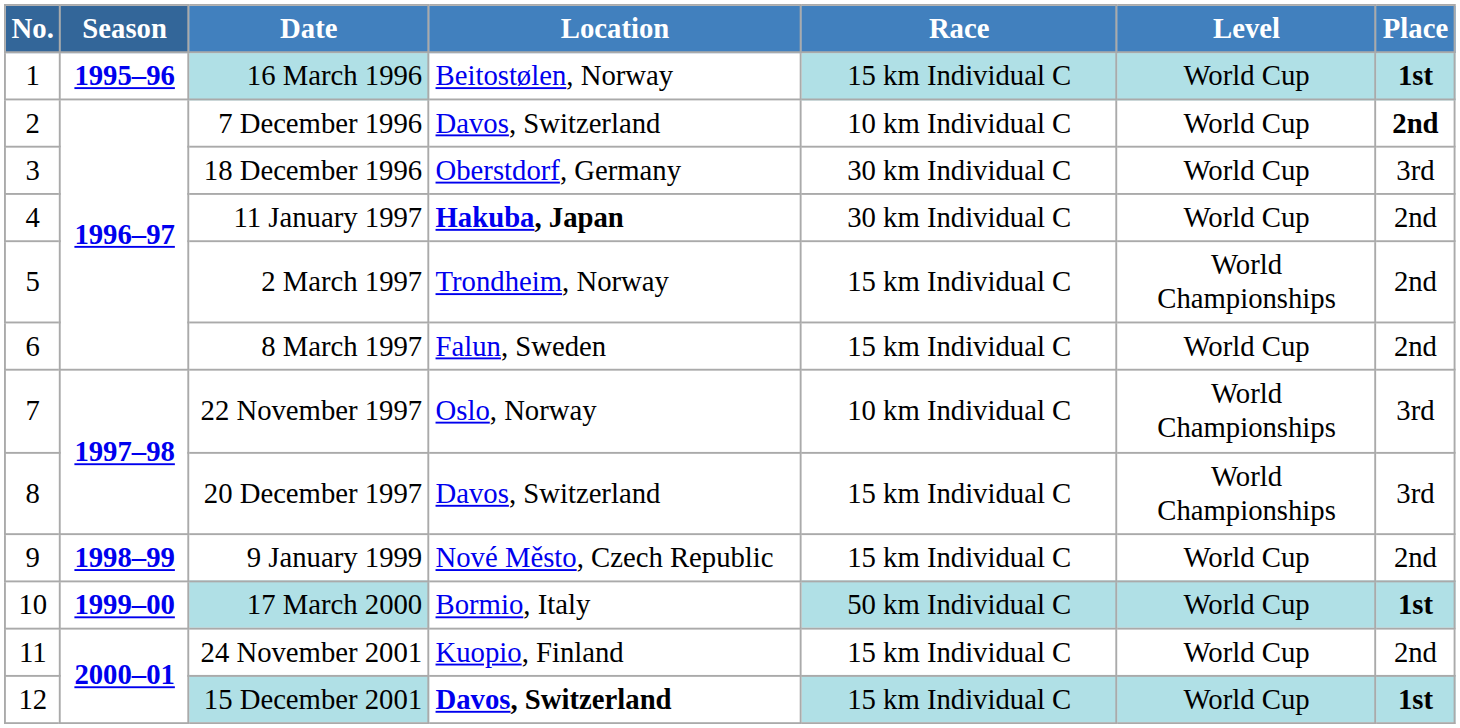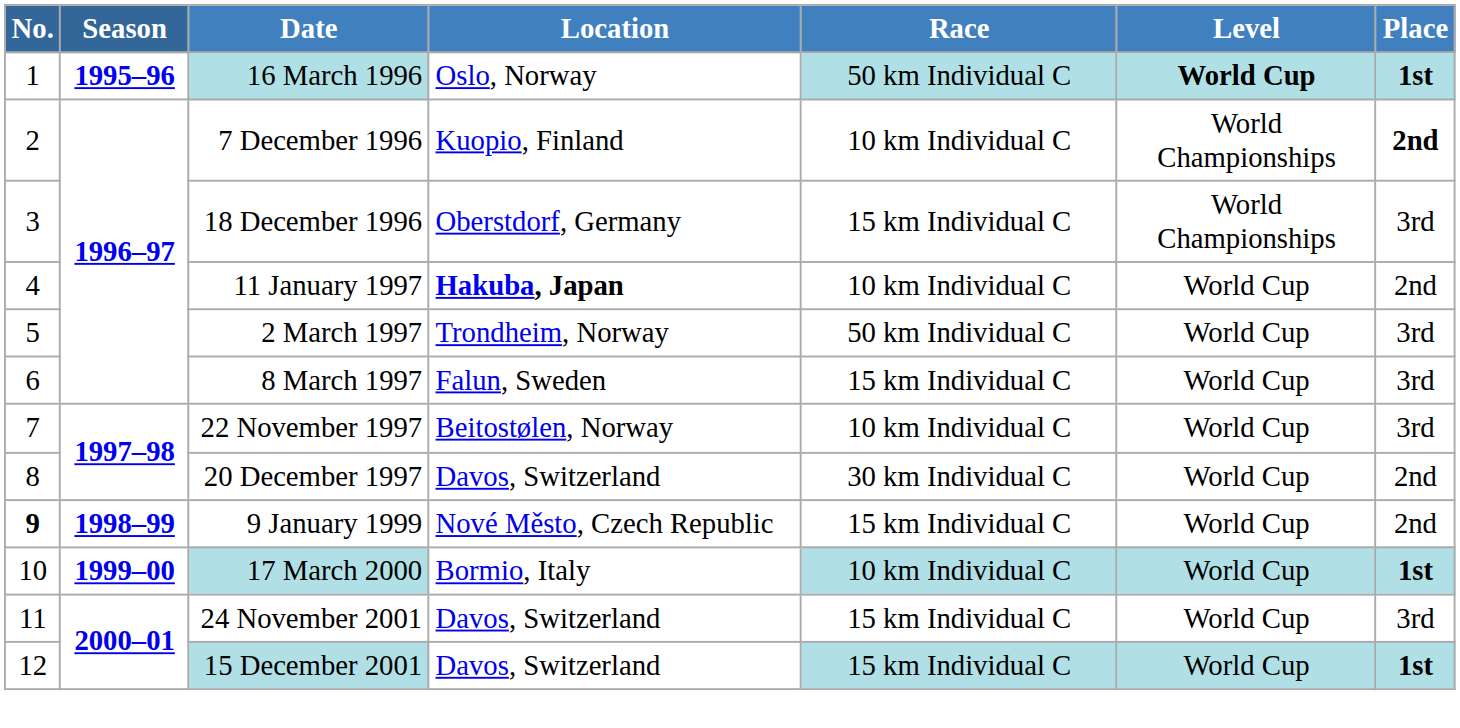16 March 1996 | Location: Beitostølen, Norway -> Oslo, Norway
16 March 1996 | Race: 15 km Individual C -> 50 km Individual C
16 March 1996 | Level: normal -> bold
7 December 1996 | Location: Davos, Switzerland -> Kuopio, Finland
7 December 1996 | Level: World Cup -> World Championships
18 December 1996 | Race: 30 km Individual C -> 15 km Individual C
18 December 1996 | Level: World Cup -> World Championships
11 January 1997 | Race: 30 km Individual C -> 10 km Individual C
2 March 1997 | Race: 15 km Individual C -> 50 km Individual C
2 March 1997 | Level: World Championships -> World Cup
2 March 1997 | Place: 2nd -> 3rd
8 March 1997 | Place: 2nd -> 3rd
22 November 1997 | Location: Oslo, Norway -> Beitostølen, Norway
22 November 1997 | Level: World Championships -> World Cup
20 December 1997 | Race: 15 km Individual C -> 30 km Individual C
20 December 1997 | Level: World Championships -> World Cup
20 December 1997 | Place: 3rd -> 2nd
9 January 1999 | No.: normal -> bold
17 March 2000 | Race: 50 km Individual C -> 10 km Individual C
24 November 2001 | Location: Kuopio, Finland -> Davos, Switzerland
24 November 2001 | Place: 2nd -> 3rd
15 December 2001 | Location: bold -> normal
